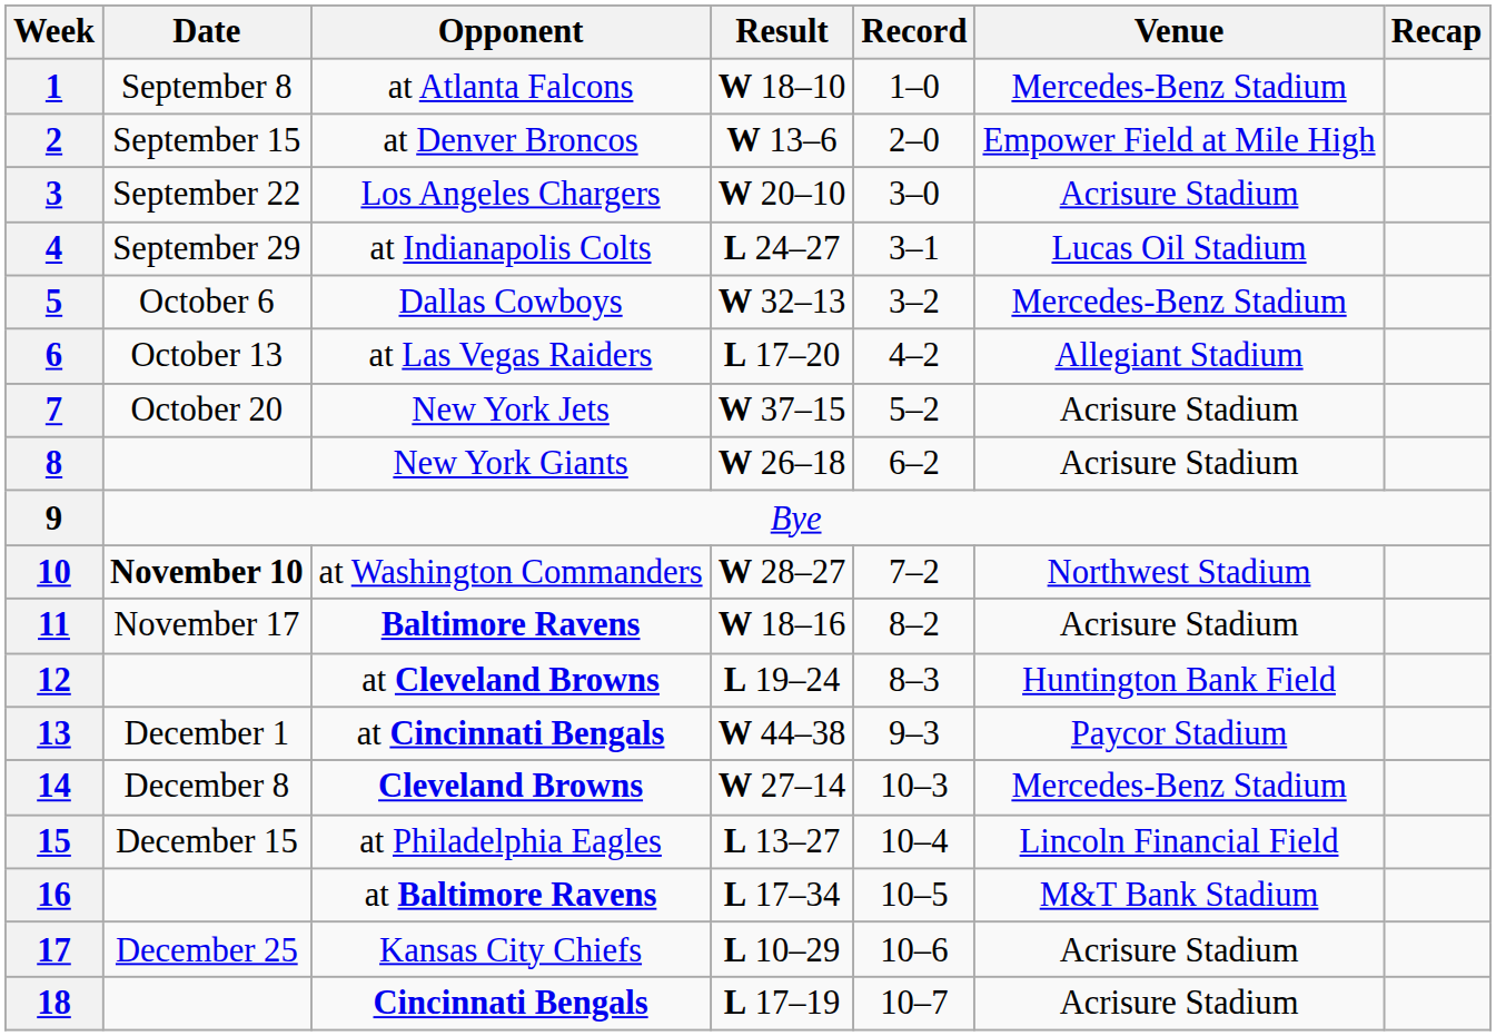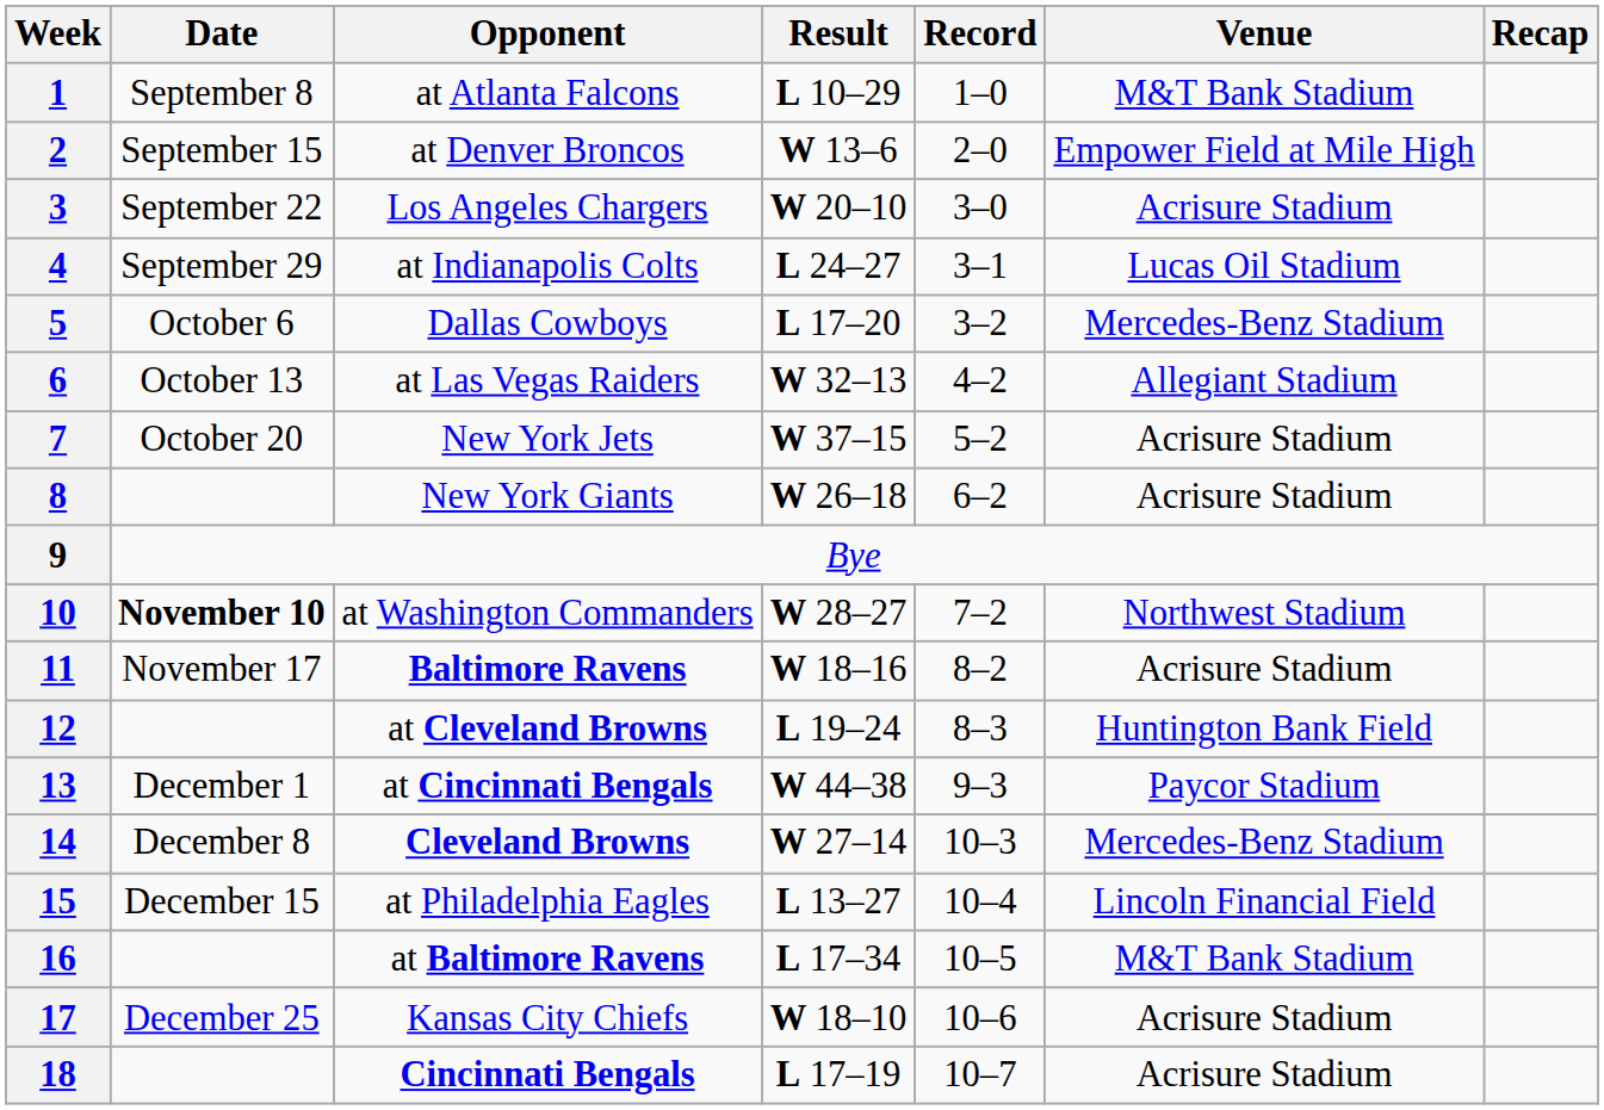1 | Result: W 18–10 -> L 10–29
1 | Venue: Mercedes-Benz Stadium -> M&T Bank Stadium
5 | Result: W 32–13 -> L 17–20
6 | Result: L 17–20 -> W 32–13
17 | Result: L 10–29 -> W 18–10
